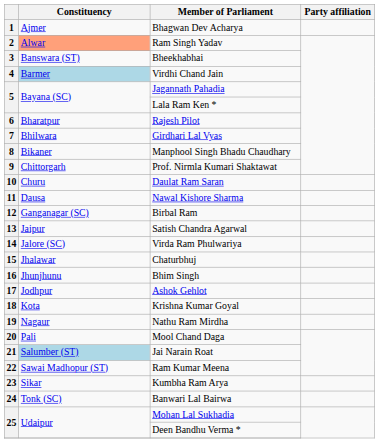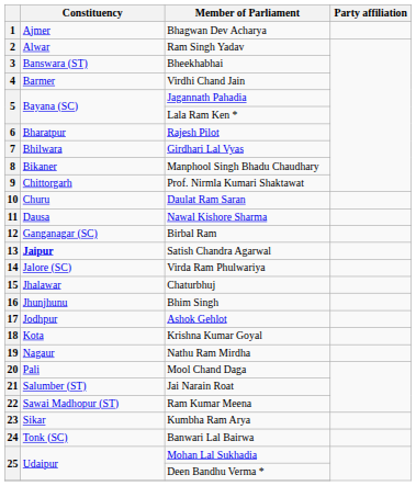2 | Constituency: lightsalmon background -> no background
4 | Constituency: lightblue background -> no background
13 | Constituency: normal -> bold
21 | Constituency: lightblue background -> no background
